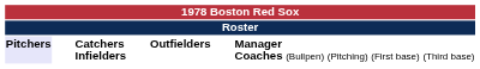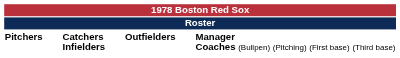Pitchers | column 1: lavender background -> no background
